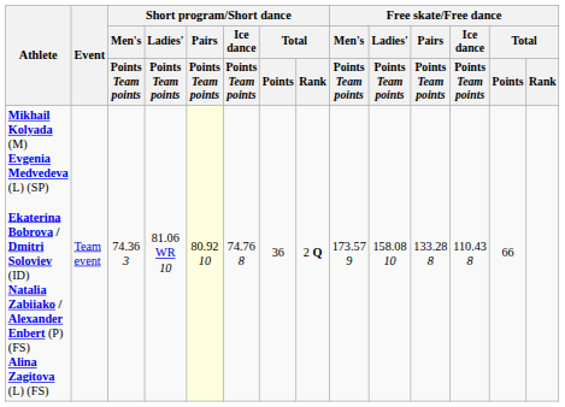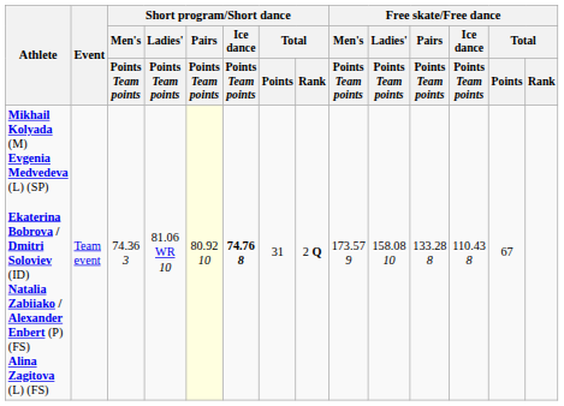row 4 | Short program/Short dance / Ice dance / Points Team points: normal -> bold
row 4 | Short program/Short dance / Total / Points: 36 -> 31
row 4 | Free skate/Free dance / Total / Points: 66 -> 67
